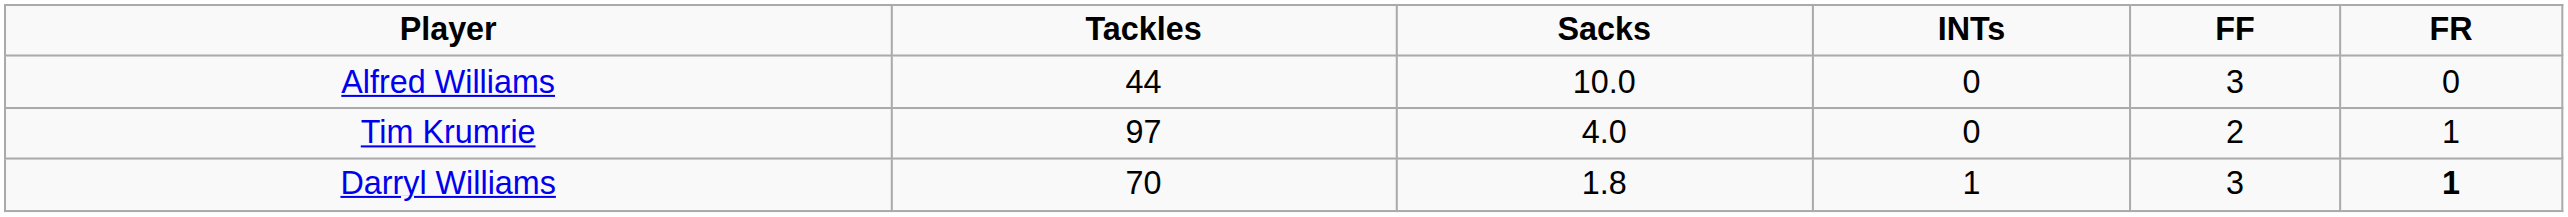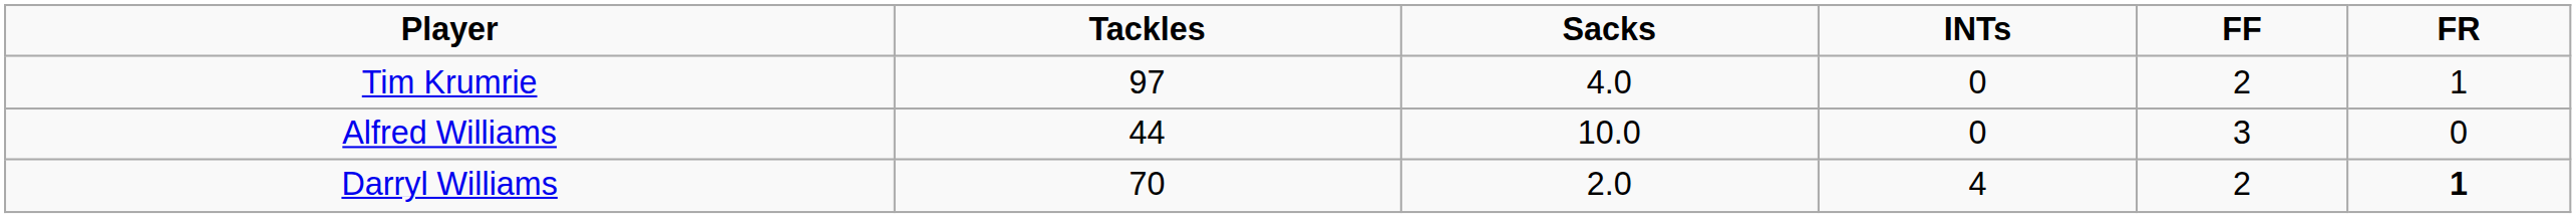rows swapped: Tim Krumrie <-> Alfred Williams
Darryl Williams | Sacks: 1.8 -> 2.0
Darryl Williams | INTs: 1 -> 4
Darryl Williams | FF: 3 -> 2
